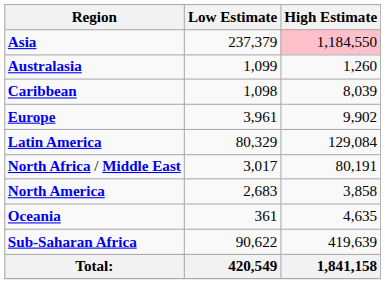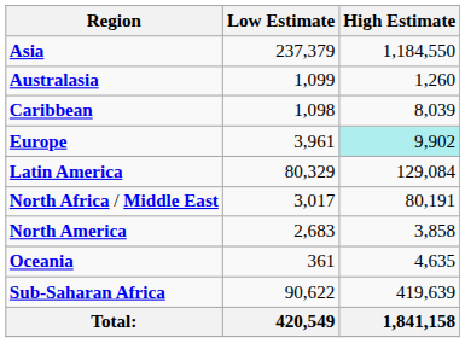Asia | High Estimate: pink background -> no background
Europe | High Estimate: no background -> paleturquoise background
